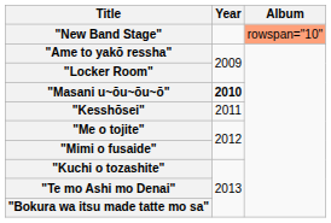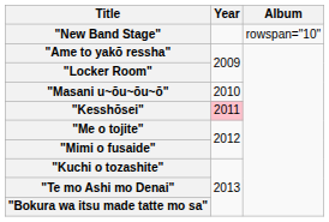"New Band Stage" | Album: lightsalmon background -> no background
"Masani u~ōu~ōu~ō" | Year: bold -> normal
"Kesshōsei" | Year: no background -> pink background
